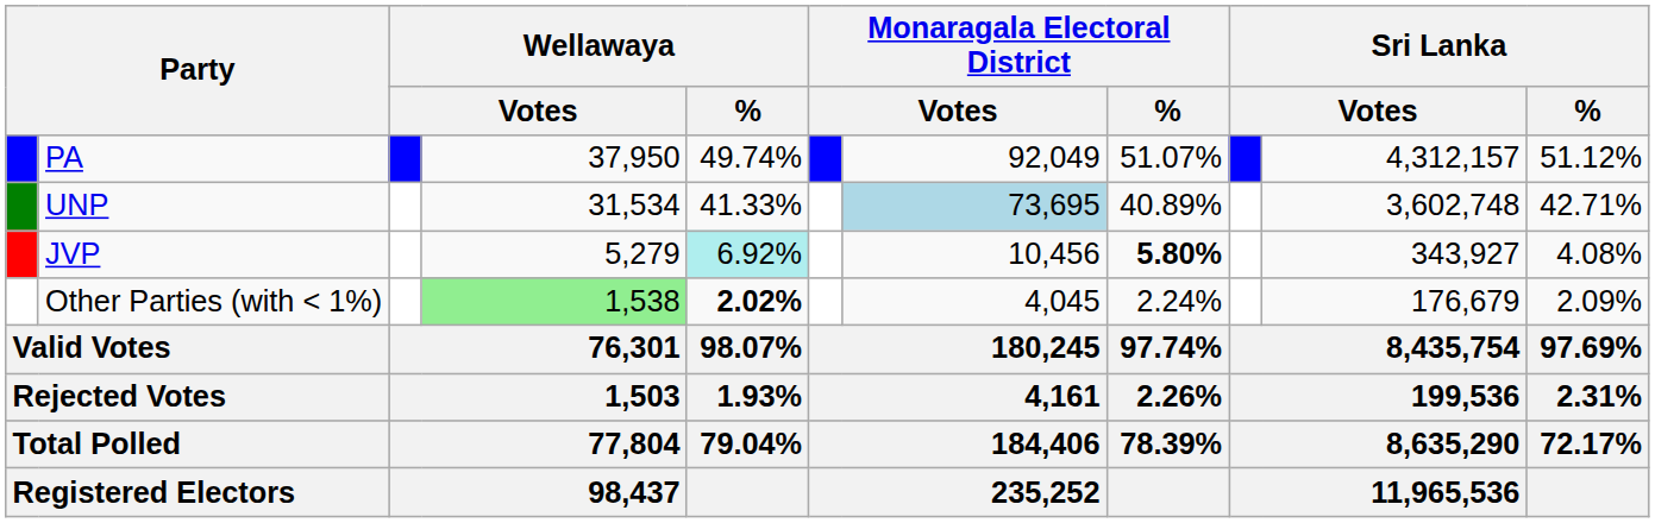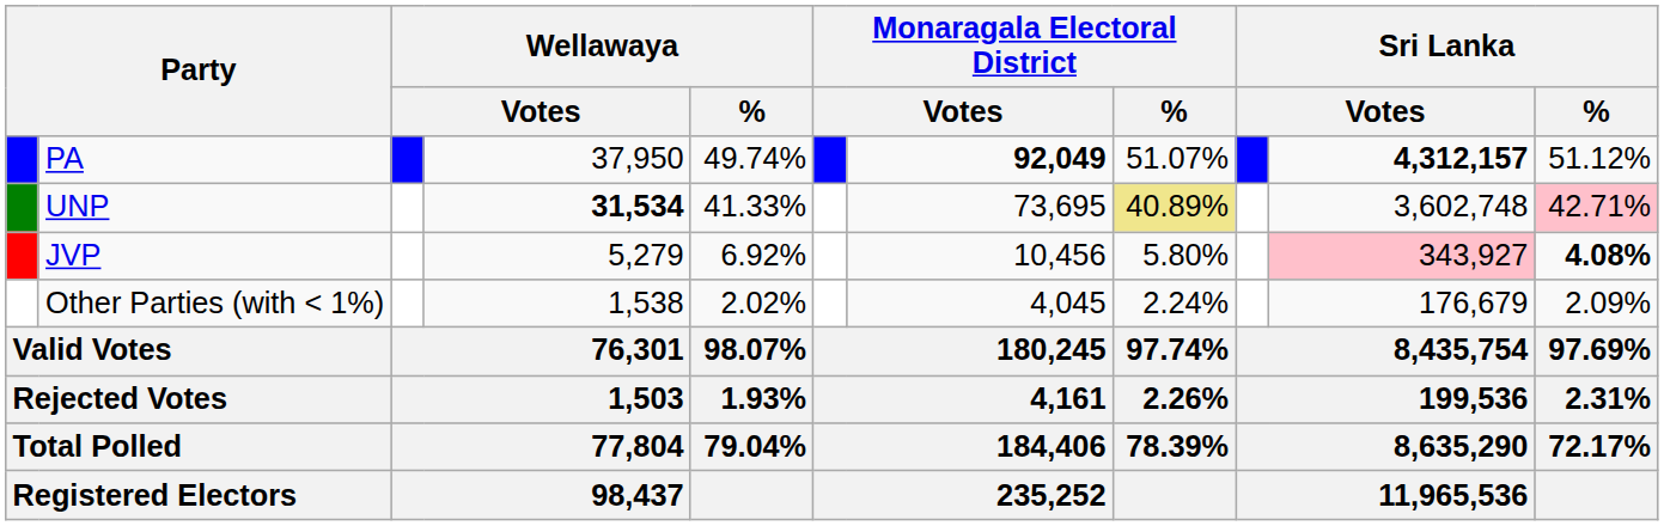PA | column 7: normal -> bold
PA | column 10: normal -> bold
UNP | column 4: normal -> bold
UNP | column 7: lightblue background -> no background
UNP | Monaragala Electoral District / %: no background -> khaki background
UNP | Sri Lanka / %: no background -> pink background
JVP | Wellawaya / %: paleturquoise background -> no background
JVP | Monaragala Electoral District / %: bold -> normal
JVP | column 10: no background -> pink background
JVP | Sri Lanka / %: normal -> bold
Other Parties (with < 1%) | column 4: lightgreen background -> no background
Other Parties (with < 1%) | Wellawaya / %: bold -> normal
